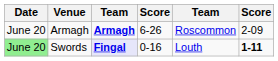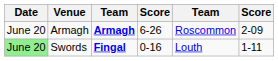Swords | column 3: lavender background -> no background
Swords | column 6: bold -> normal
